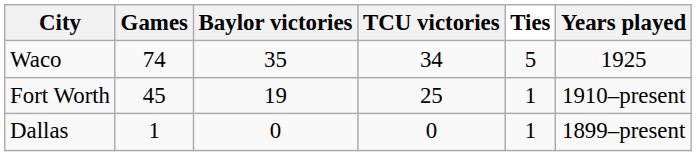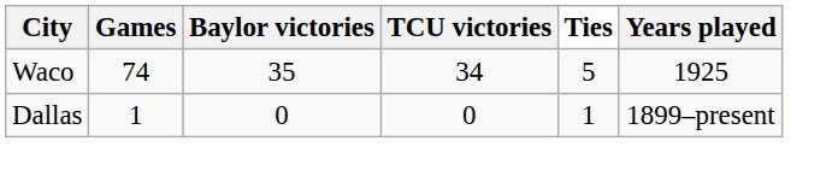- row: Fort Worth | 45 | 19 | 25 | 1 | 1910–present
